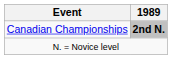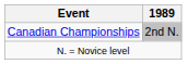Canadian Championships | 1989: bold -> normal
